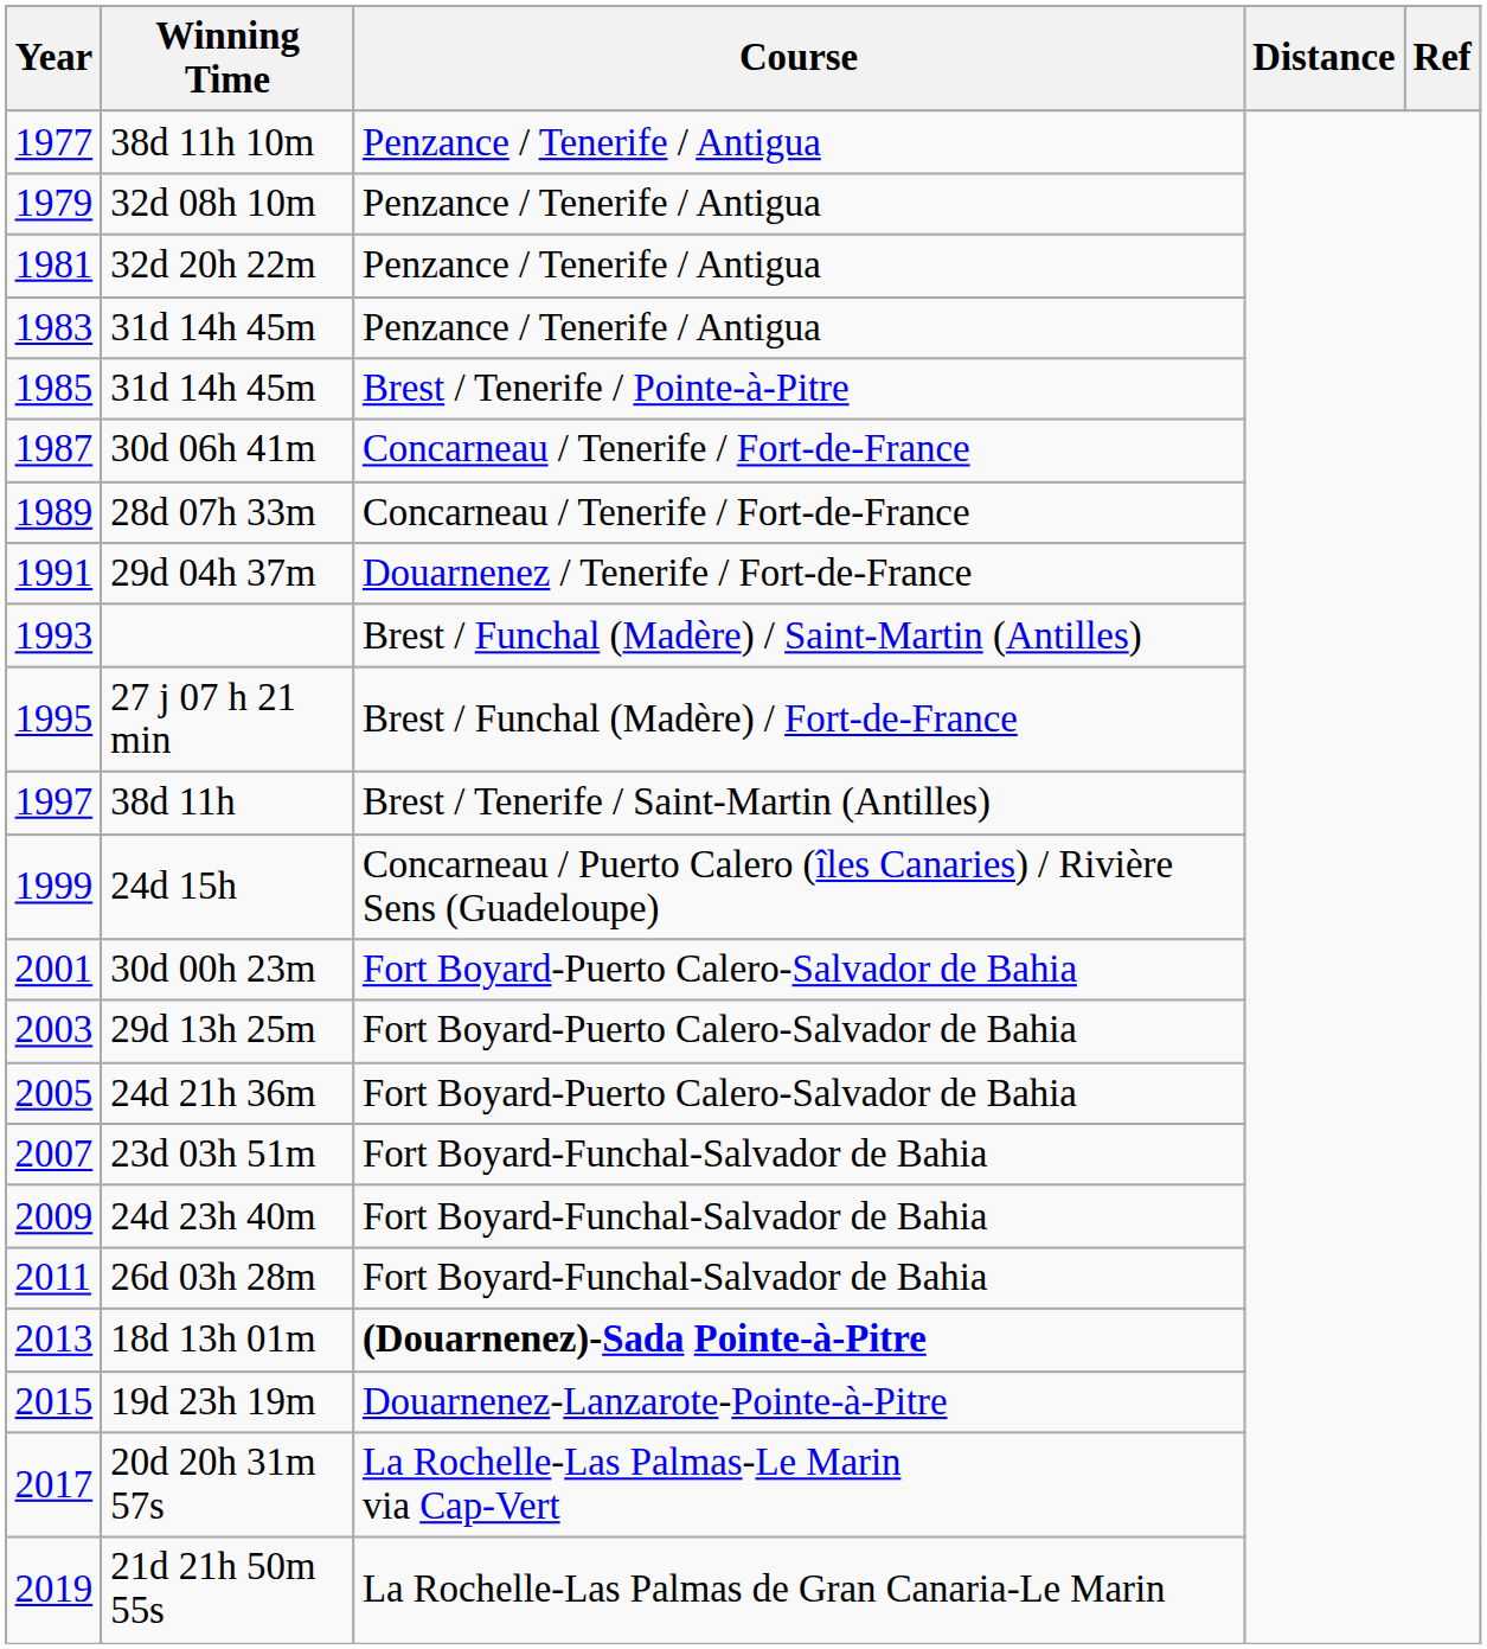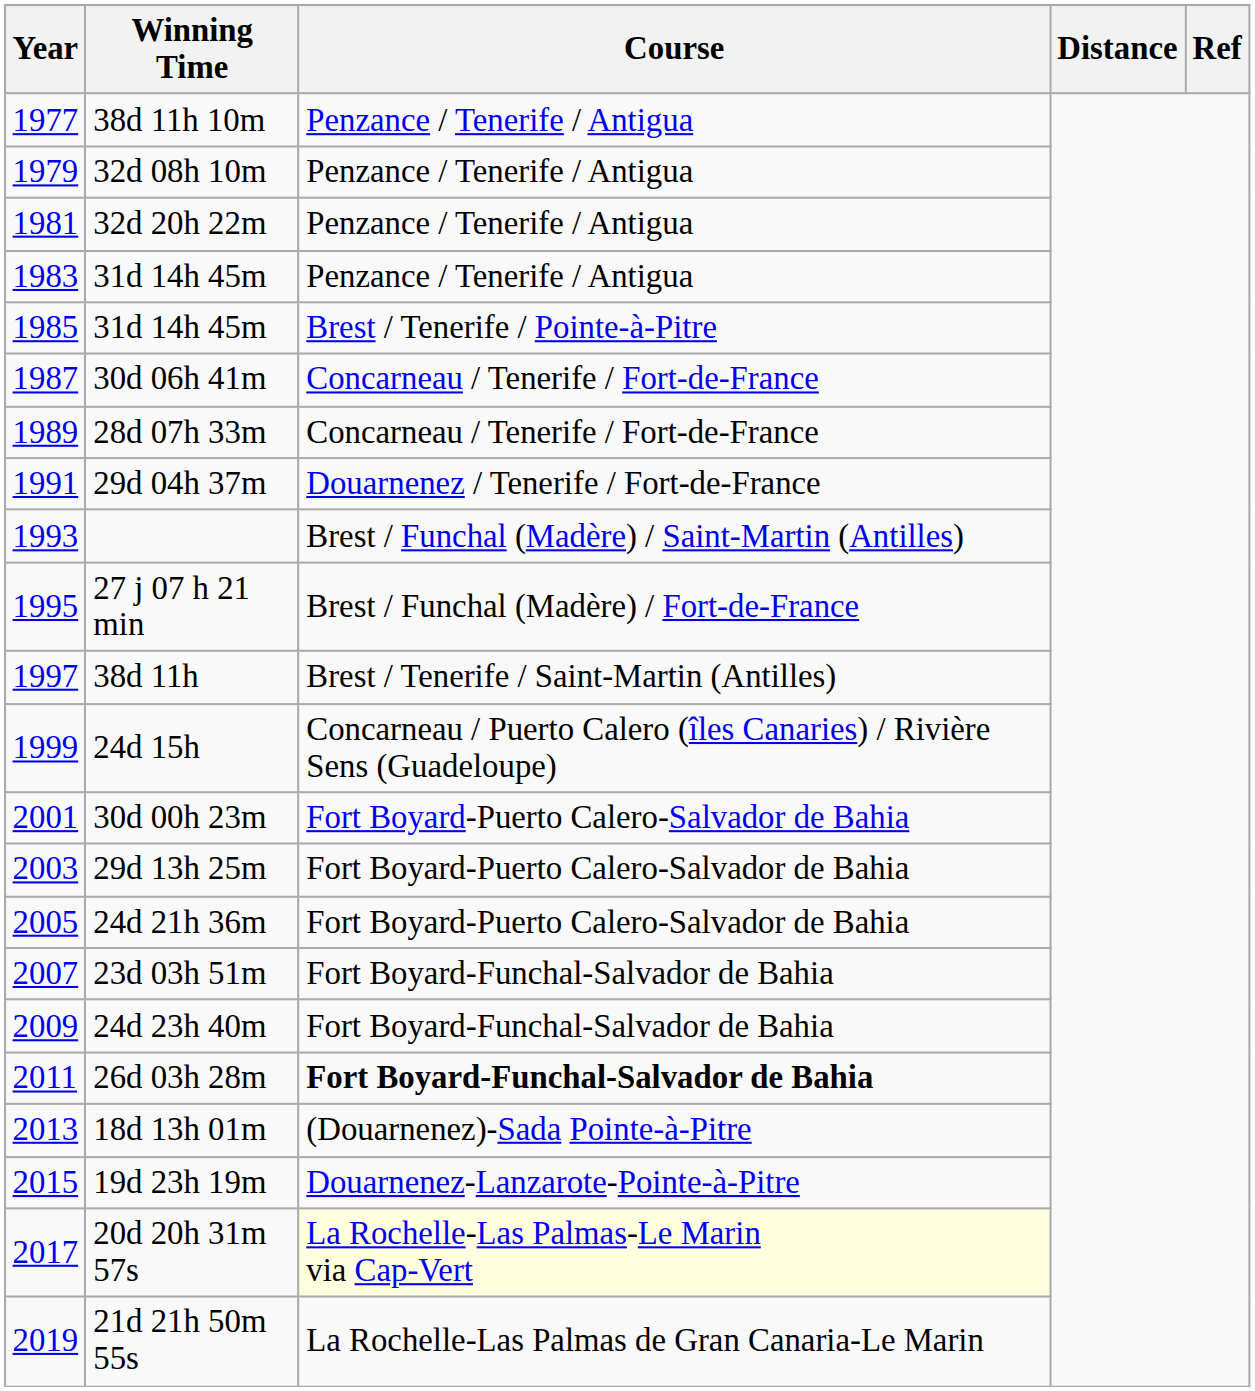26d 03h 28m | Course: normal -> bold
18d 13h 01m | Course: bold -> normal
20d 20h 31m 57s | Course: no background -> lightyellow background
